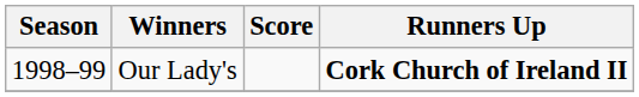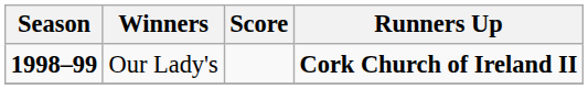Our Lady's | Season: normal -> bold
